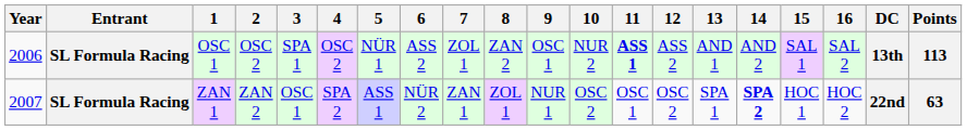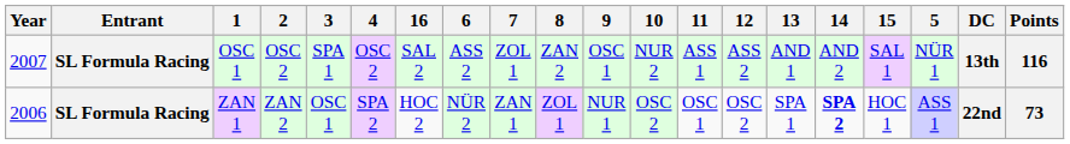columns swapped: 5 <-> 16
row 2 | Year: 2006 -> 2007
row 2 | 11: bold -> normal
row 2 | Points: 113 -> 116
row 3 | Year: 2007 -> 2006
row 3 | Points: 63 -> 73
